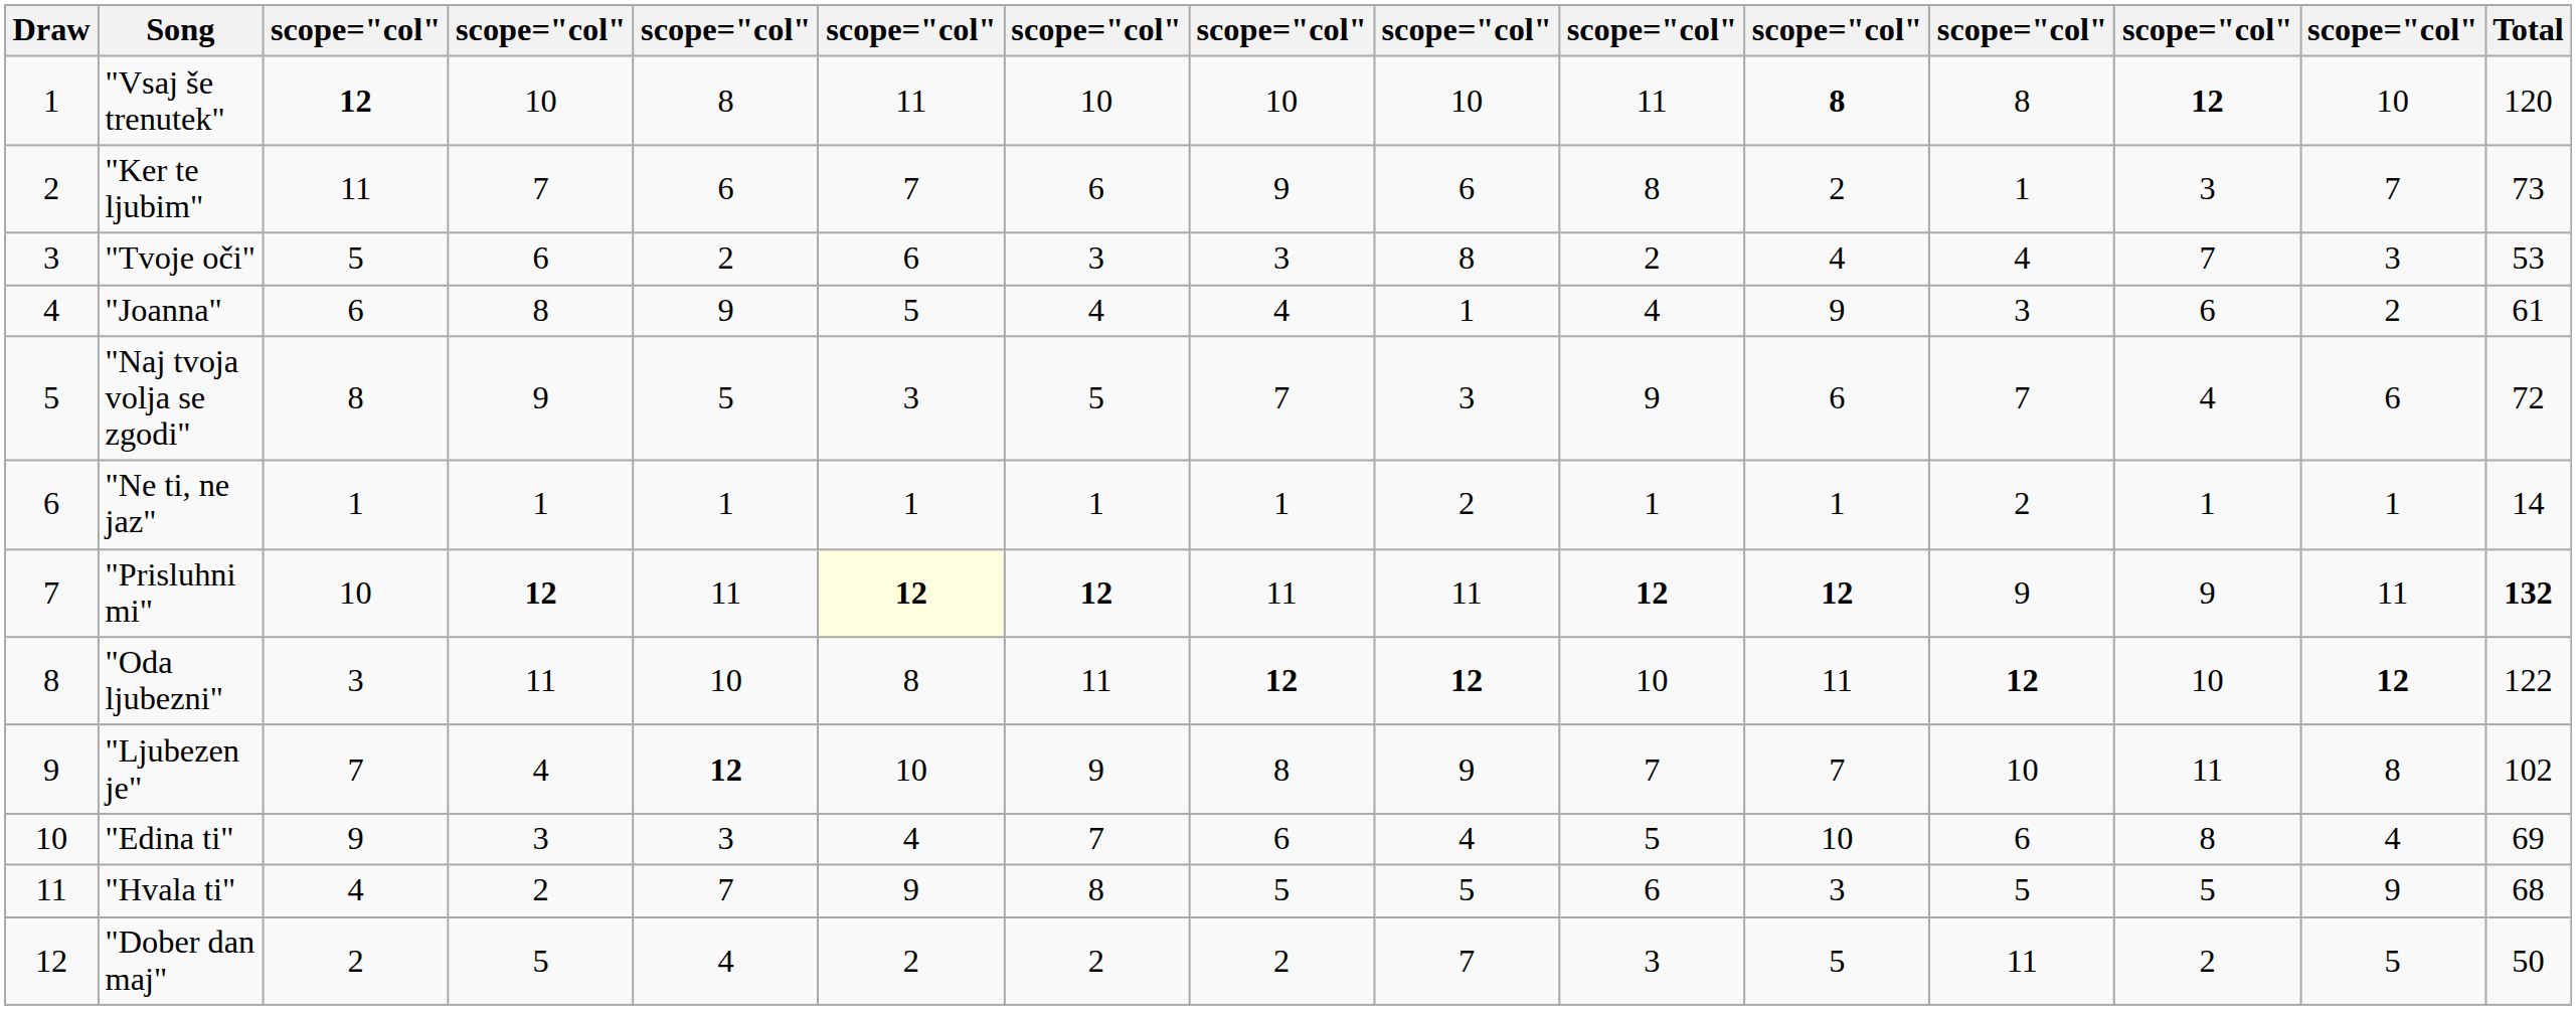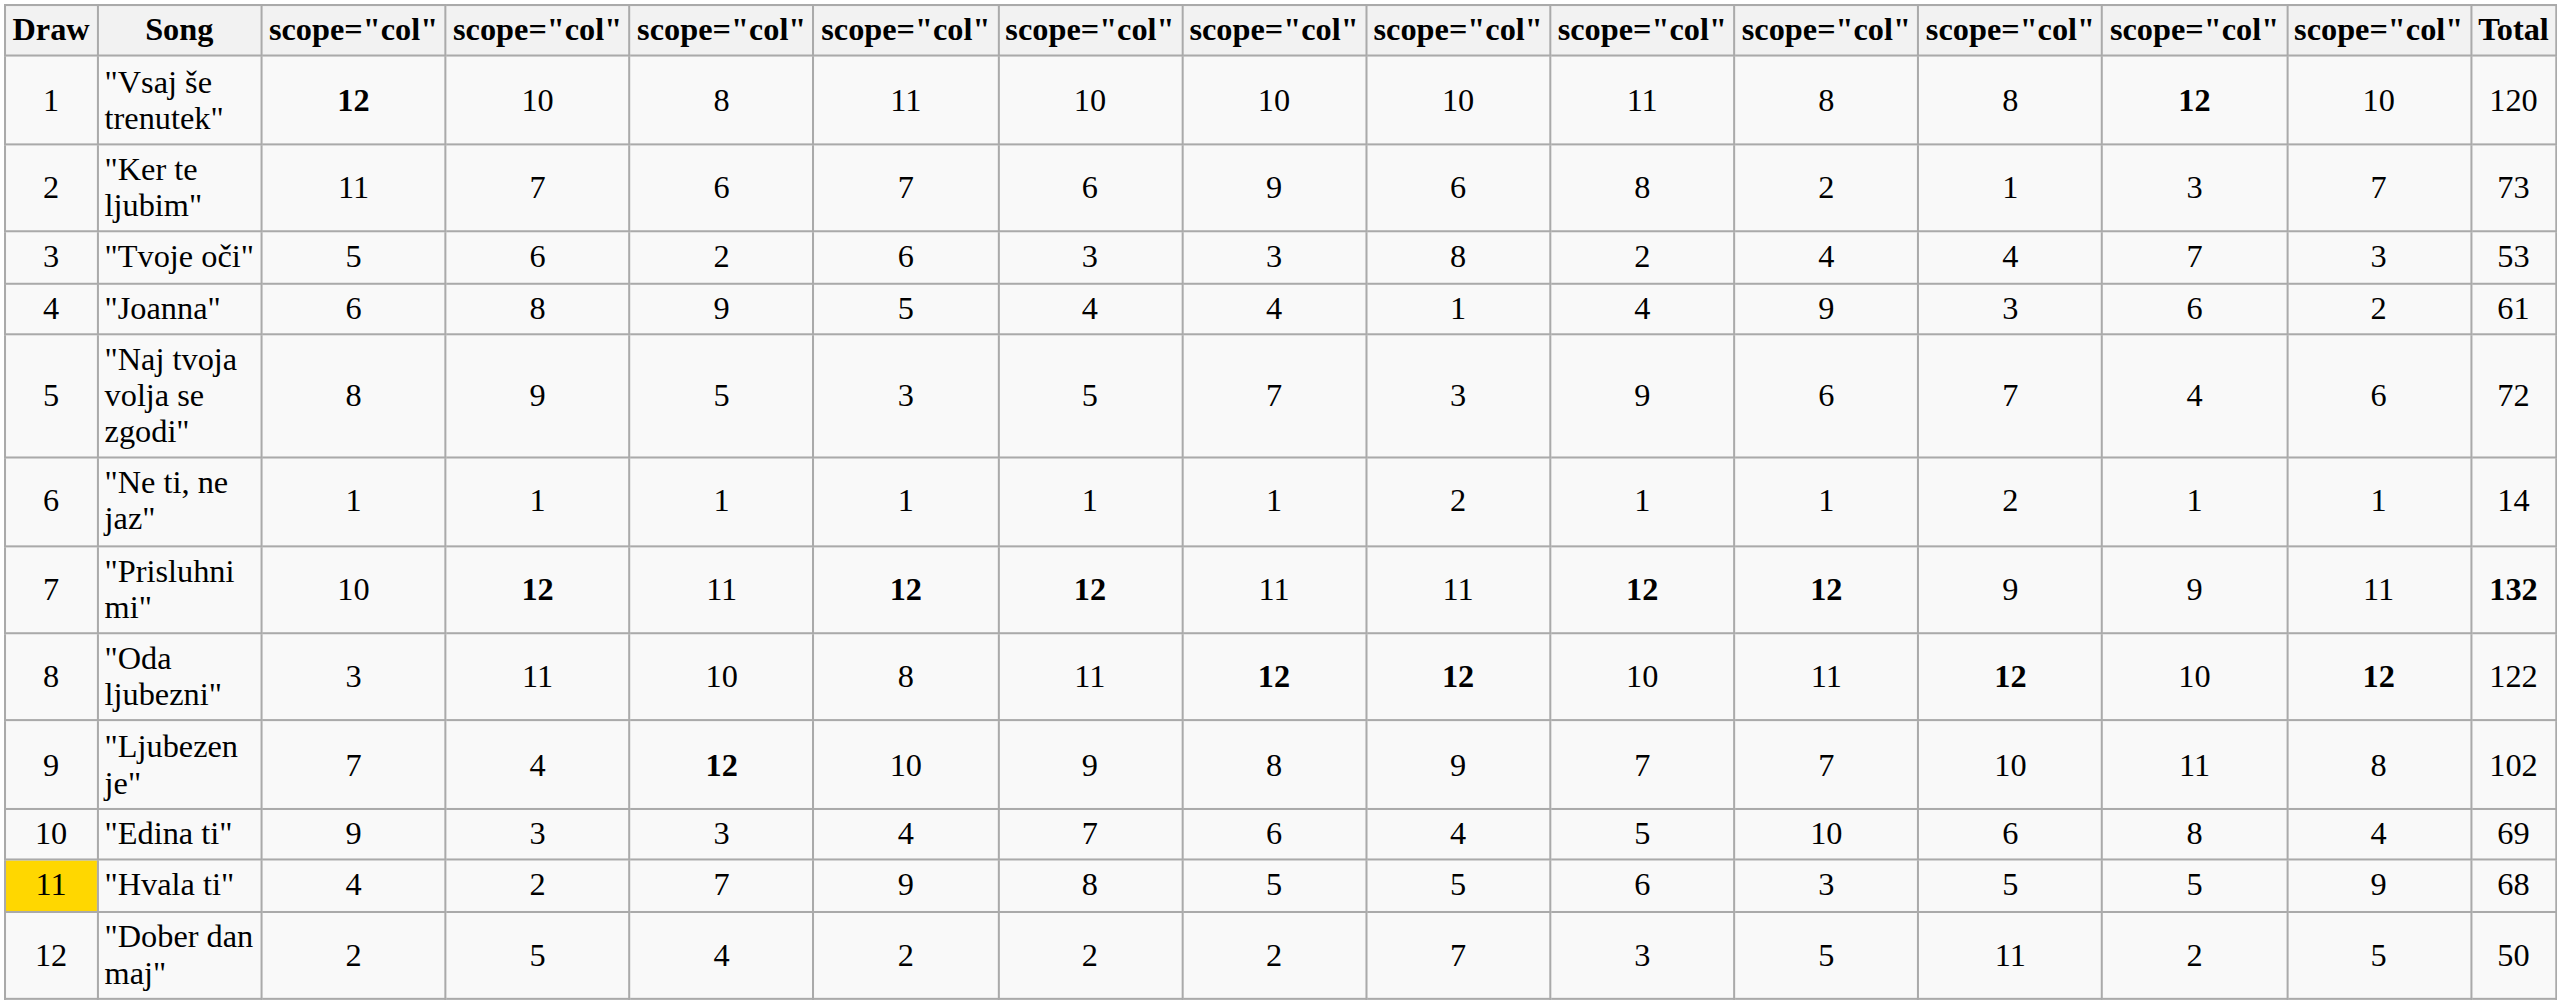"Vsaj še trenutek" | column 11: bold -> normal
"Prisluhni mi" | column 6: lightyellow background -> no background
"Hvala ti" | Draw: no background -> gold background
